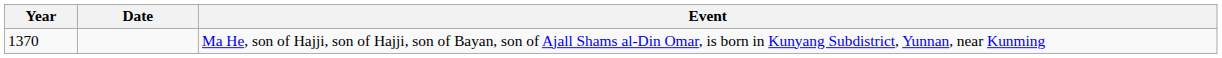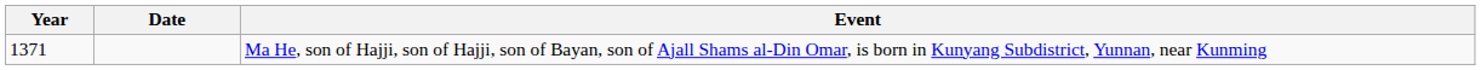row 2 | Year: 1370 -> 1371
